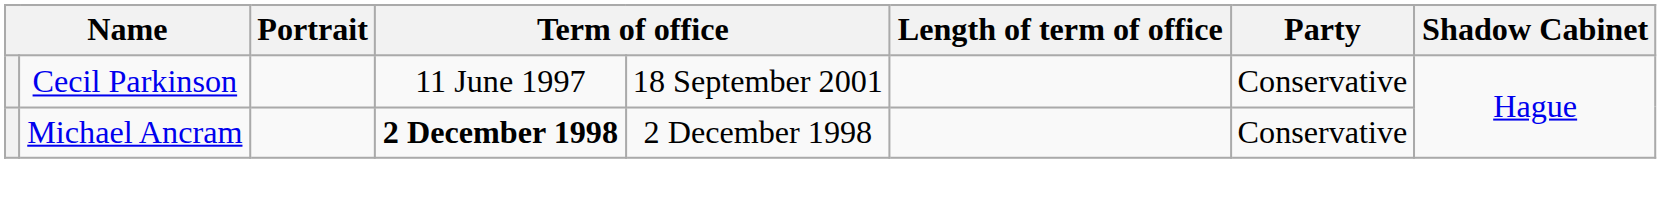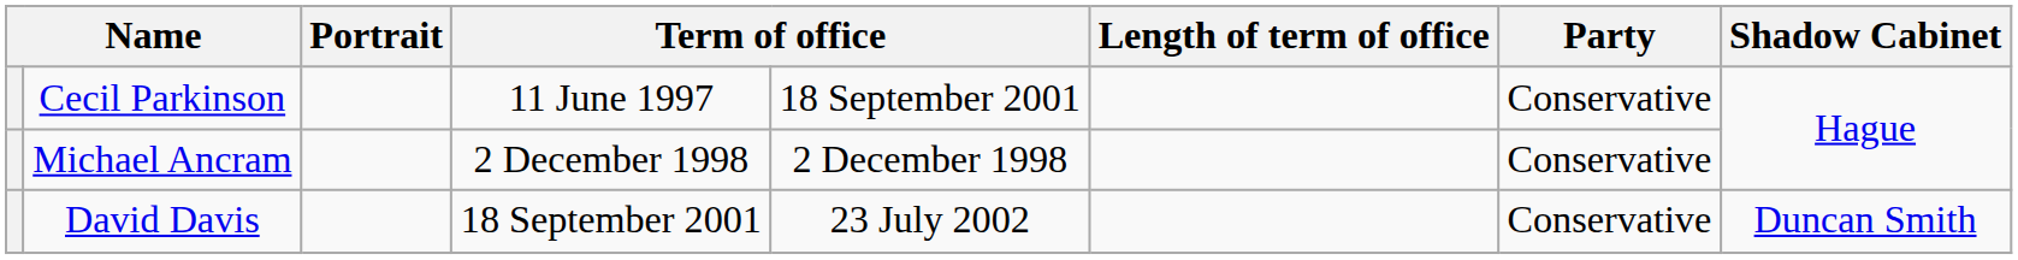Michael Ancram | column 4: bold -> normal
+ row: David Davis | 18 September 2001 | 23 July 2002 | Conservative | Duncan Smith
